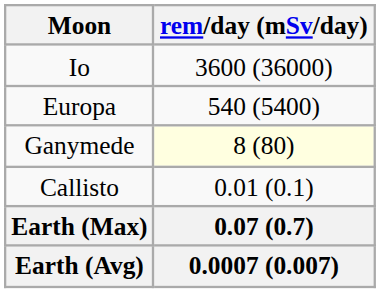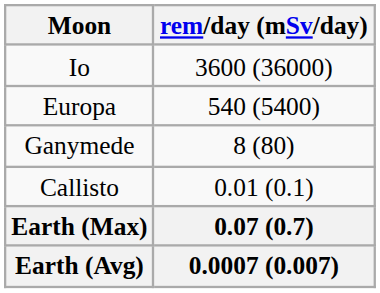Ganymede | rem/day (mSv/day): lightyellow background -> no background
